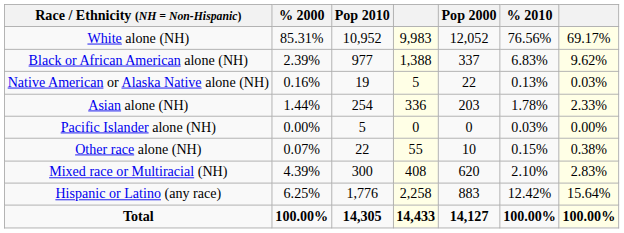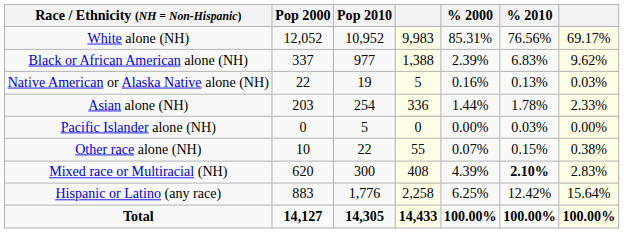columns swapped: Pop 2000 <-> % 2000
Mixed race or Multiracial (NH) | % 2010: normal -> bold
